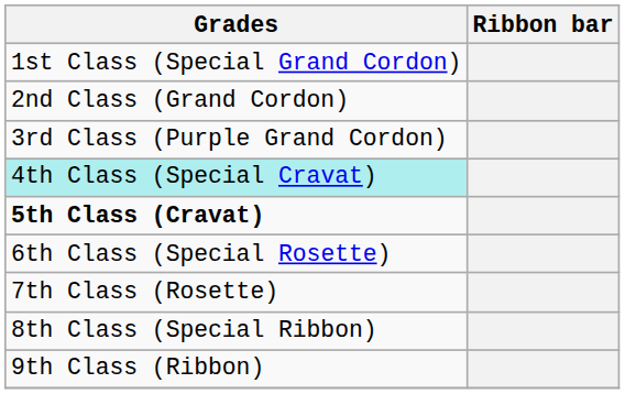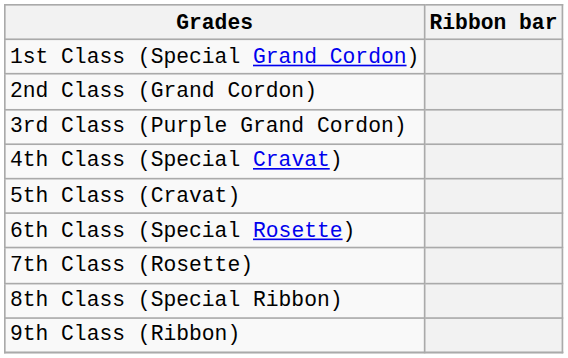4th Class (Special Cravat) | Grades: paleturquoise background -> no background
5th Class (Cravat) | Grades: bold -> normal
